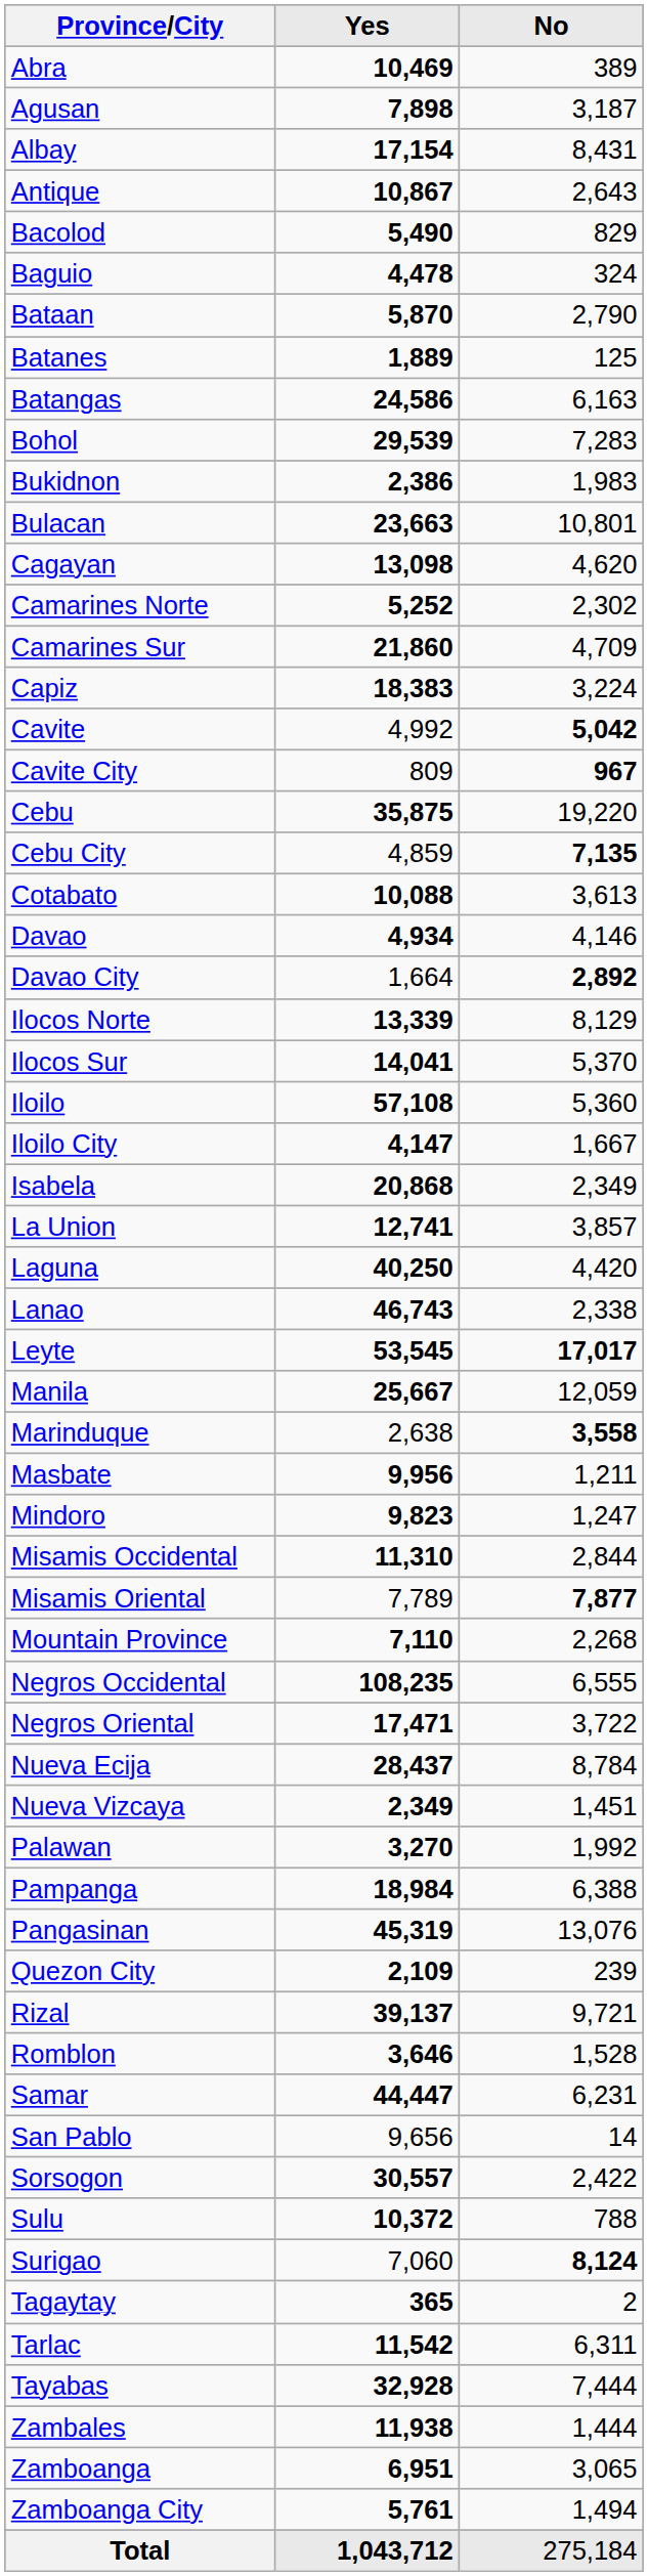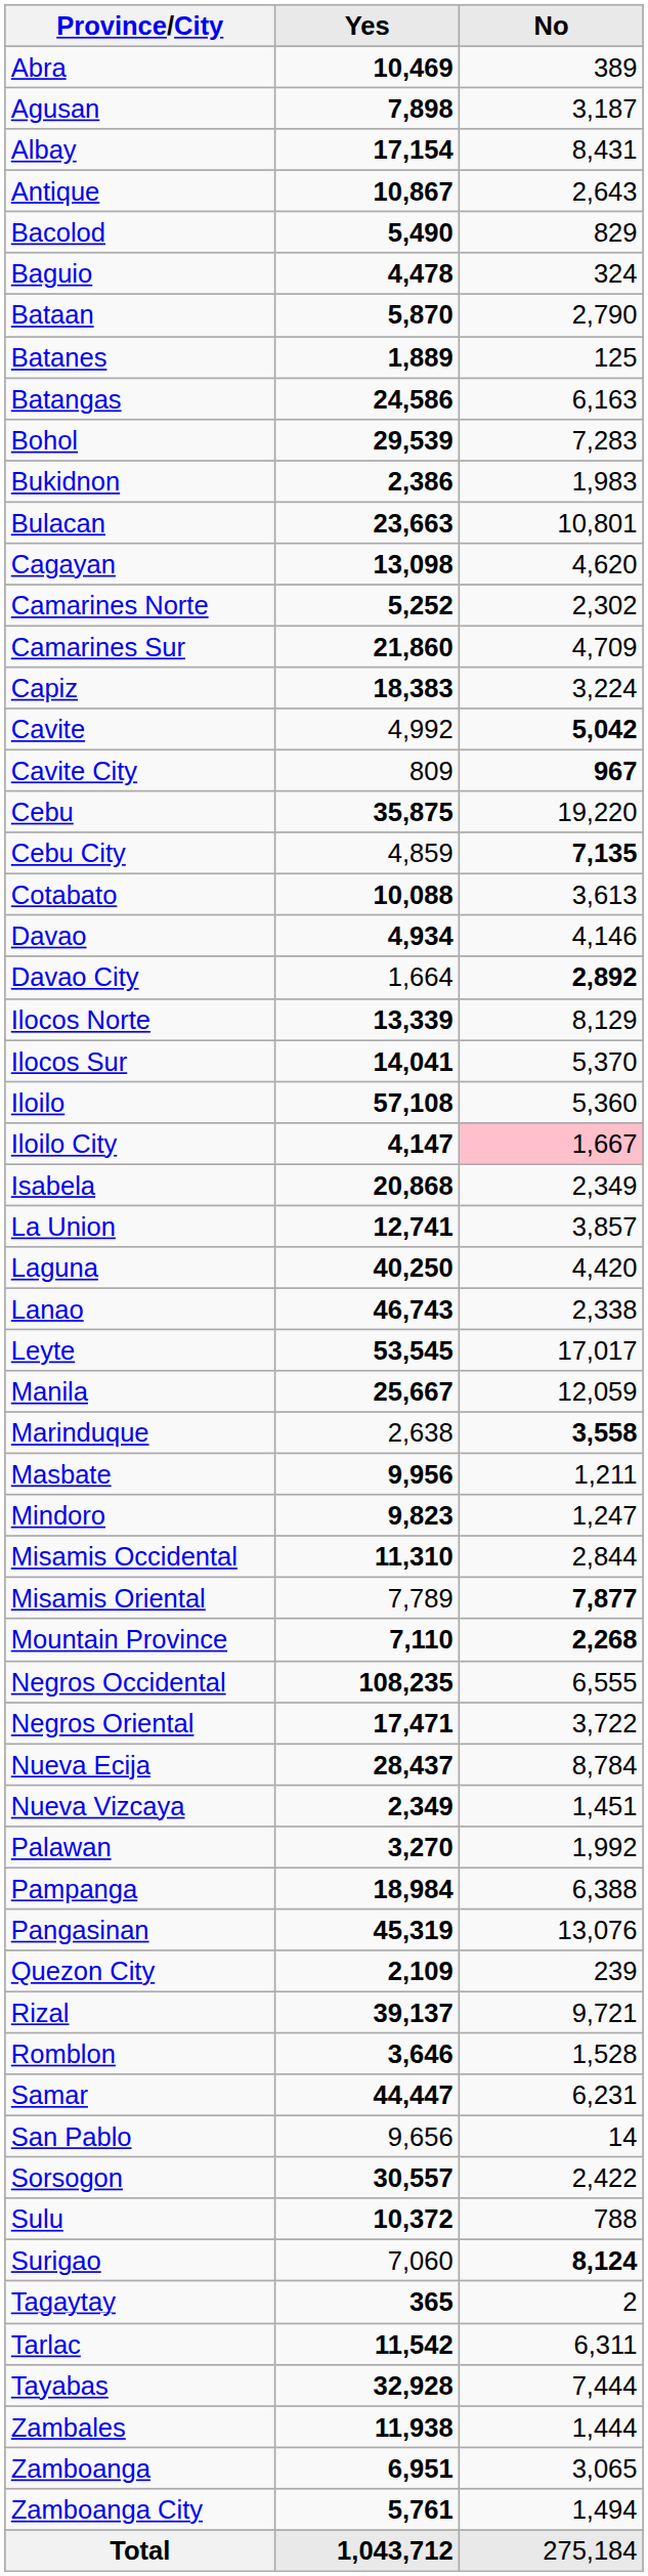Iloilo City | No: no background -> pink background
Leyte | No: bold -> normal
Mountain Province | No: normal -> bold
